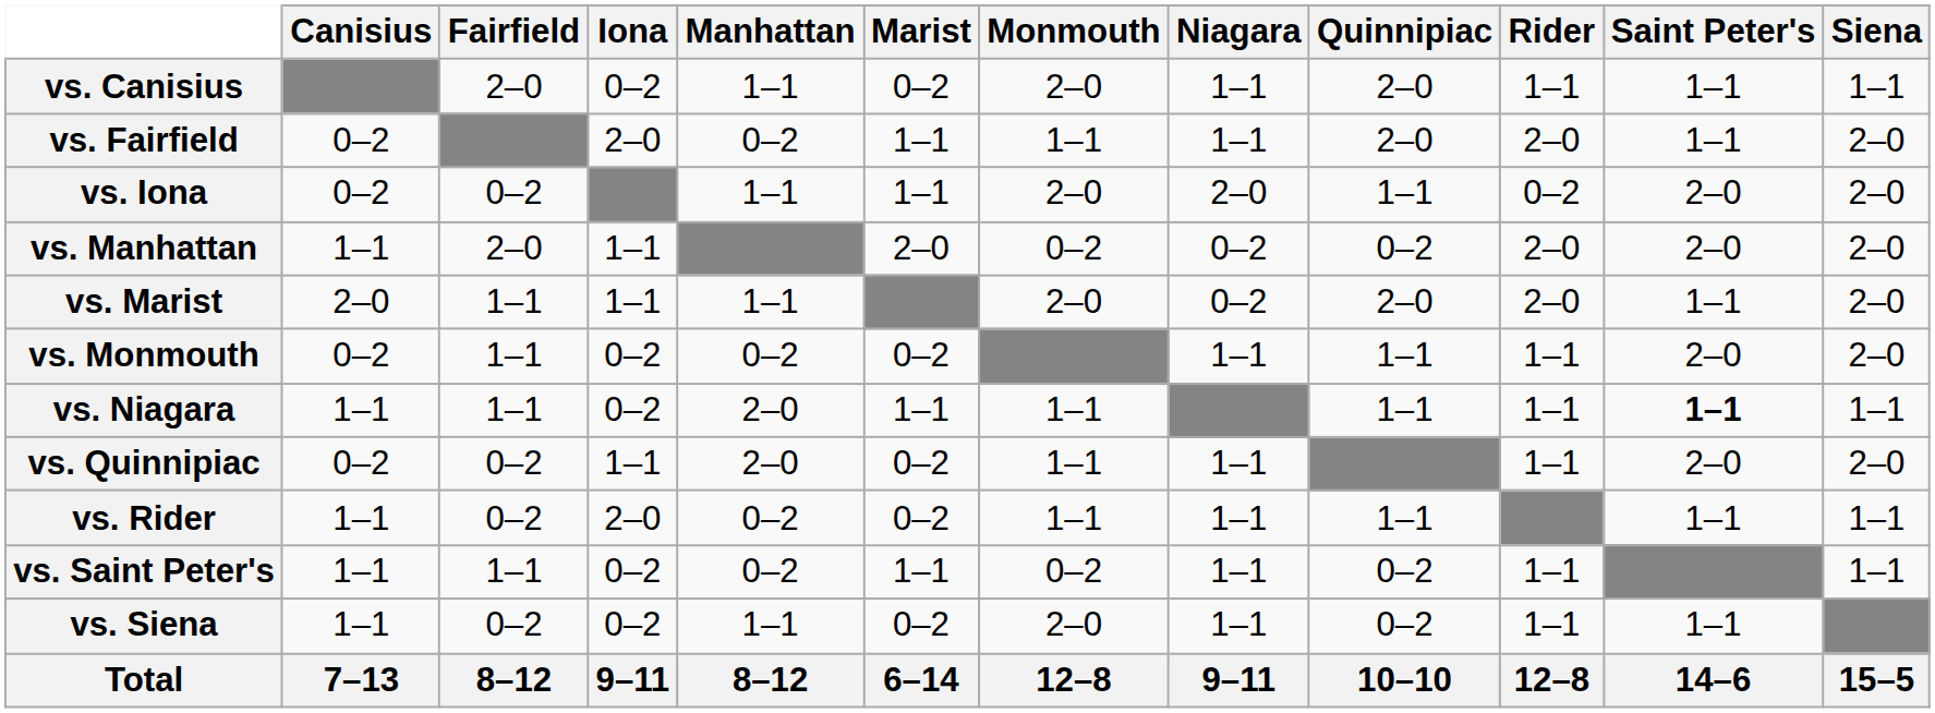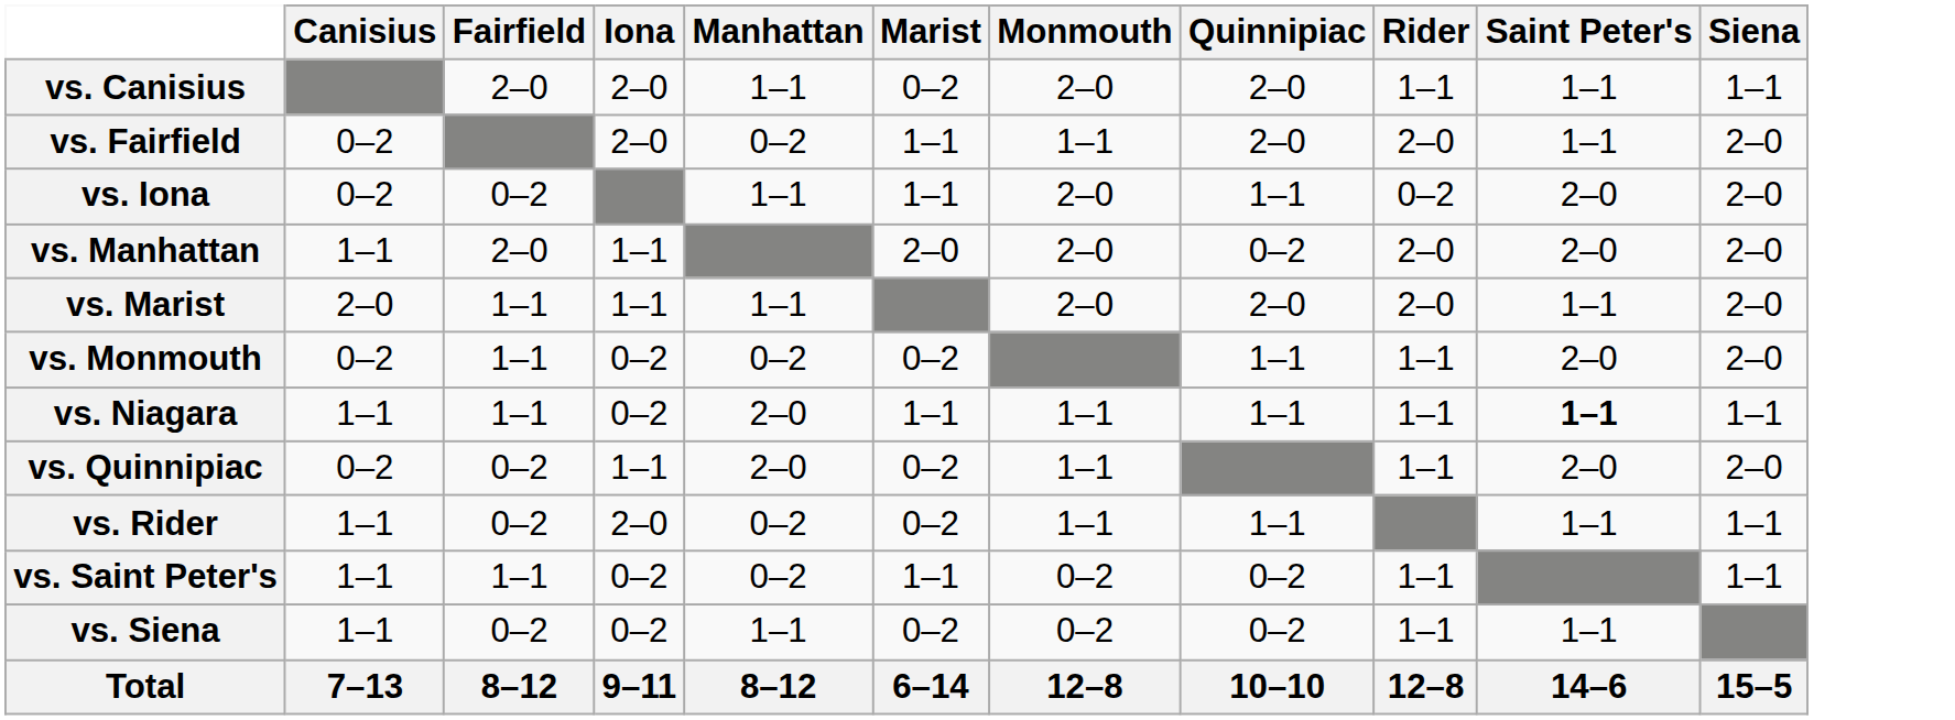- column: Niagara | 1–1 | 1–1 | 2–0 | 0–2 | 0–2 | 1–1 | 1–1 | 1–1 | 1–1 | 1–1 | 9–11
vs. Canisius | Iona: 0–2 -> 2–0
vs. Manhattan | Monmouth: 0–2 -> 2–0
vs. Siena | Monmouth: 2–0 -> 0–2
